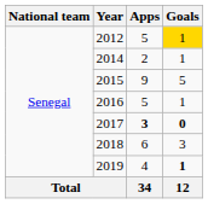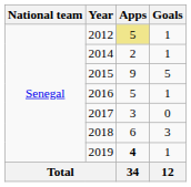2012 | Apps: no background -> khaki background
2012 | Goals: gold background -> no background
2017 | Apps: bold -> normal
2017 | Goals: bold -> normal
2019 | Apps: normal -> bold
2019 | Goals: bold -> normal
